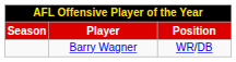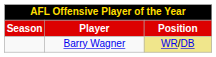Barry Wagner | Position: no background -> khaki background
